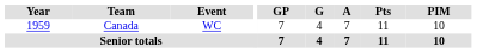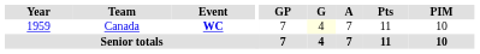Canada | Event: normal -> bold
Canada | G: no background -> lightyellow background
